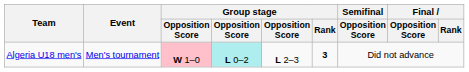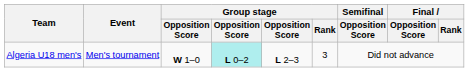Algeria U18 men's | column 3: pink background -> no background
Algeria U18 men's | Group stage / Rank: bold -> normal
